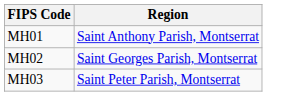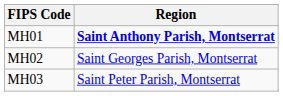MH01 | Region: normal -> bold
